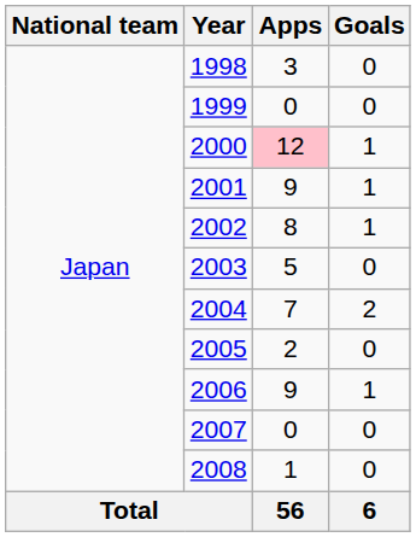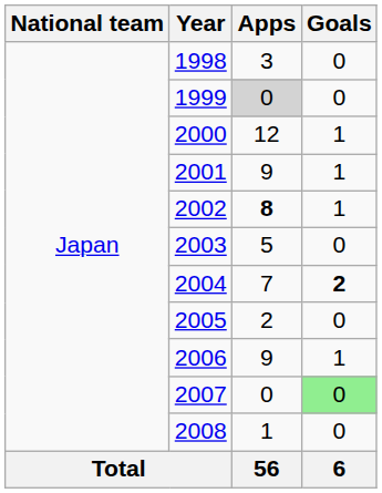1999 | Apps: no background -> lightgrey background
2000 | Apps: pink background -> no background
2002 | Apps: normal -> bold
2004 | Goals: normal -> bold
2007 | Goals: no background -> lightgreen background
